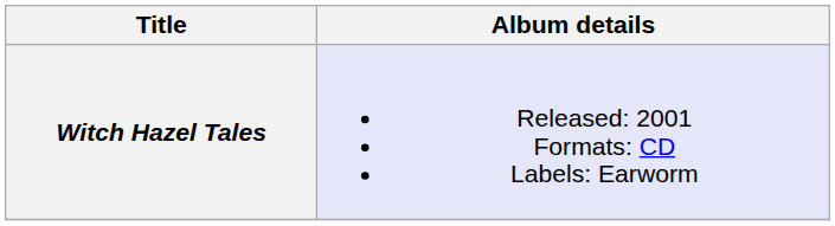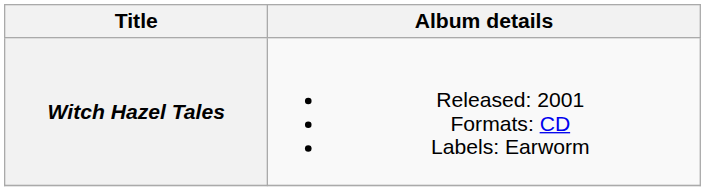Witch Hazel Tales | Album details: lavender background -> no background
